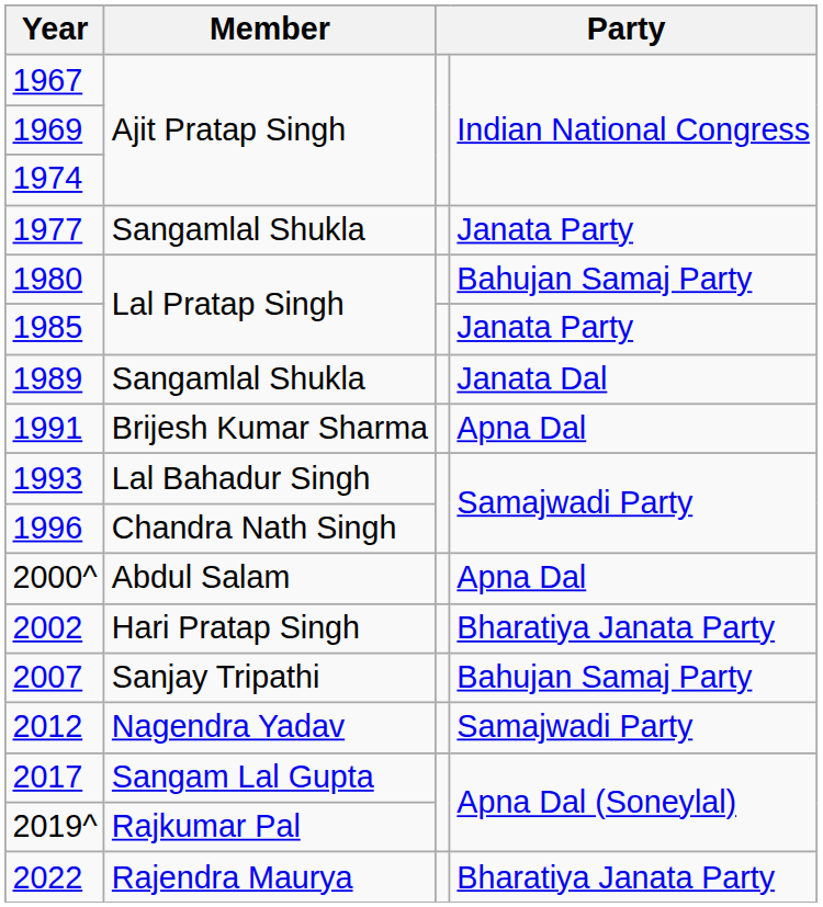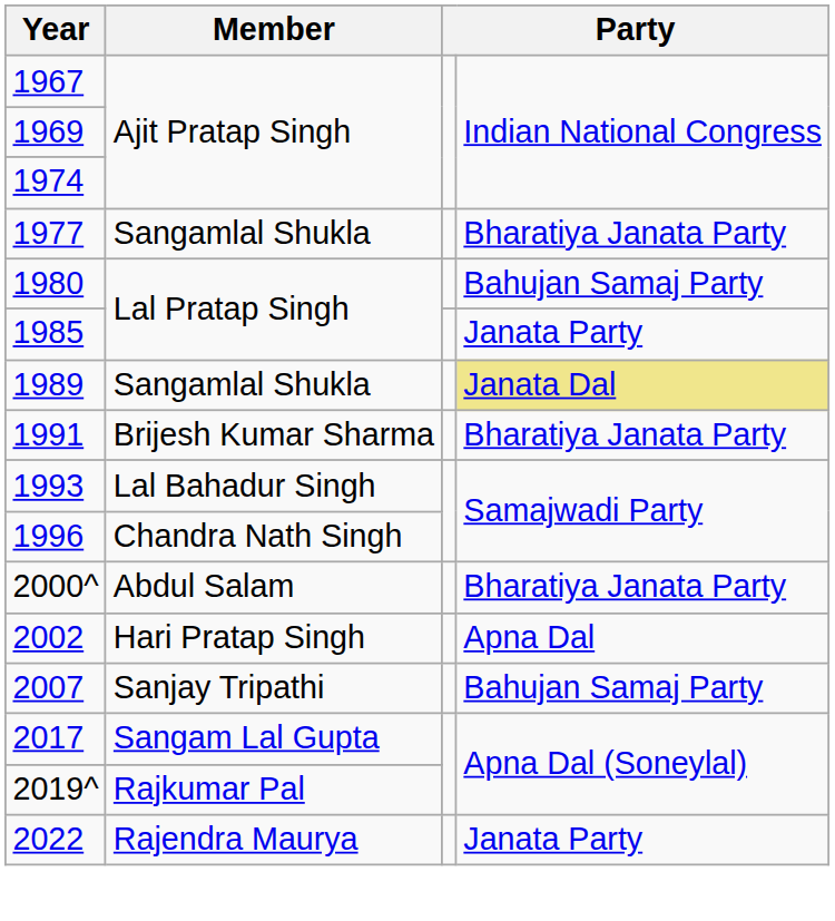1977 | column 4: Janata Party -> Bharatiya Janata Party
1989 | column 4: no background -> khaki background
1991 | column 4: Apna Dal -> Bharatiya Janata Party
2000^ | column 4: Apna Dal -> Bharatiya Janata Party
2002 | column 4: Bharatiya Janata Party -> Apna Dal
- row: 2012 | Nagendra Yadav | Samajwadi Party
2022 | column 4: Bharatiya Janata Party -> Janata Party
